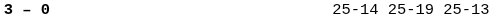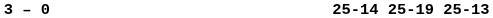row 1 | column 2: normal -> bold
